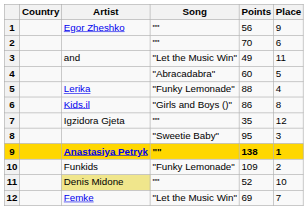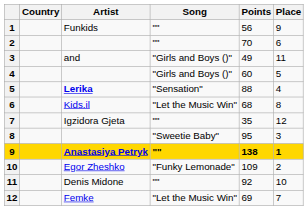row 2 | Artist: Egor Zheshko -> Funkids
row 4 | Song: "Let the Music Win" -> "Girls and Boys ()"
row 5 | Song: "Abracadabra" -> "Girls and Boys ()"
row 6 | Artist: normal -> bold
row 6 | Song: "Funky Lemonade" -> "Sensation"
row 7 | Song: "Girls and Boys ()" -> "Let the Music Win"
row 7 | Points: 86 -> 68
row 11 | Artist: Funkids -> Egor Zheshko
row 12 | Artist: khaki background -> no background
row 12 | Points: 52 -> 92
